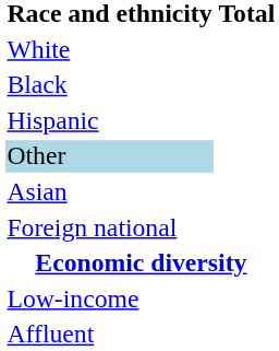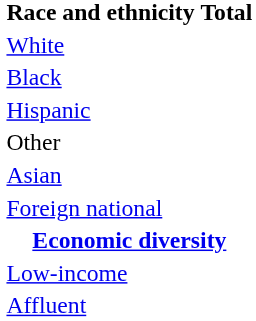Other | Race and ethnicity: lightblue background -> no background
